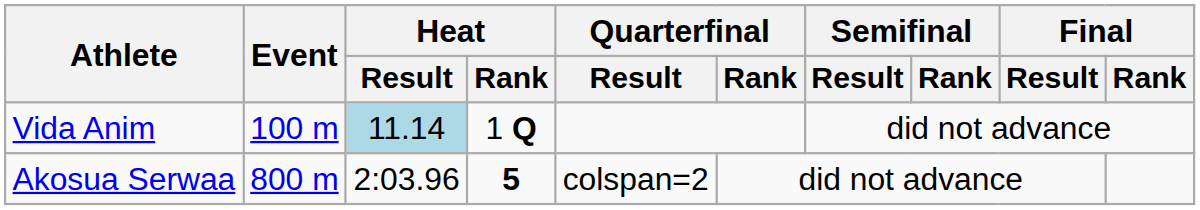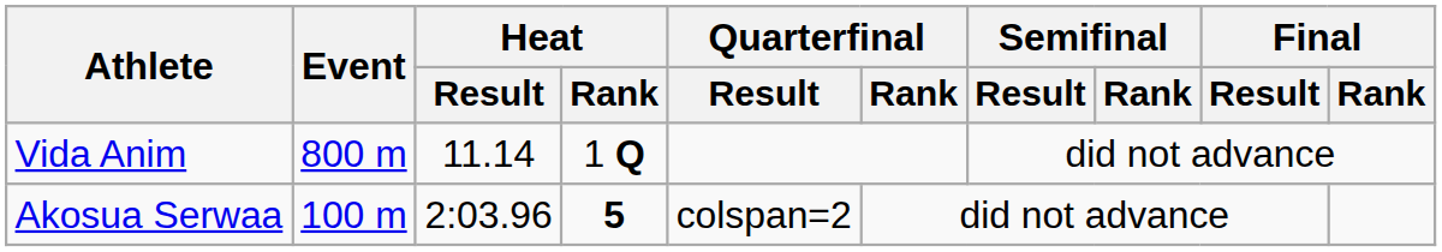Vida Anim | Event: 100 m -> 800 m
Vida Anim | Heat / Result: lightblue background -> no background
Akosua Serwaa | Event: 800 m -> 100 m
